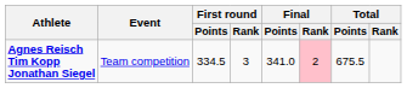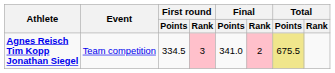Agnes Reisch Tim Kopp Jonathan Siegel | First round / Rank: no background -> pink background
Agnes Reisch Tim Kopp Jonathan Siegel | Total / Points: no background -> khaki background
